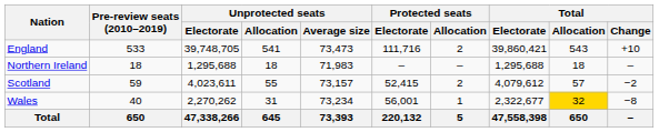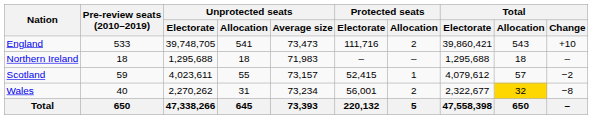Scotland | Protected seats / Allocation: 2 -> 1
Wales | Protected seats / Allocation: 1 -> 2
